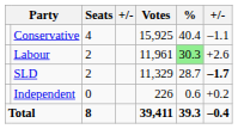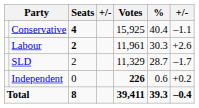Conservative | Seats: normal -> bold
Labour | Seats: normal -> bold
Labour | %: lightgreen background -> no background
SLD | column 7: bold -> normal
Independent | Votes: normal -> bold
